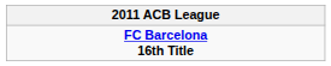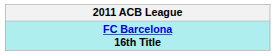row 2 | column 1: no background -> paleturquoise background
